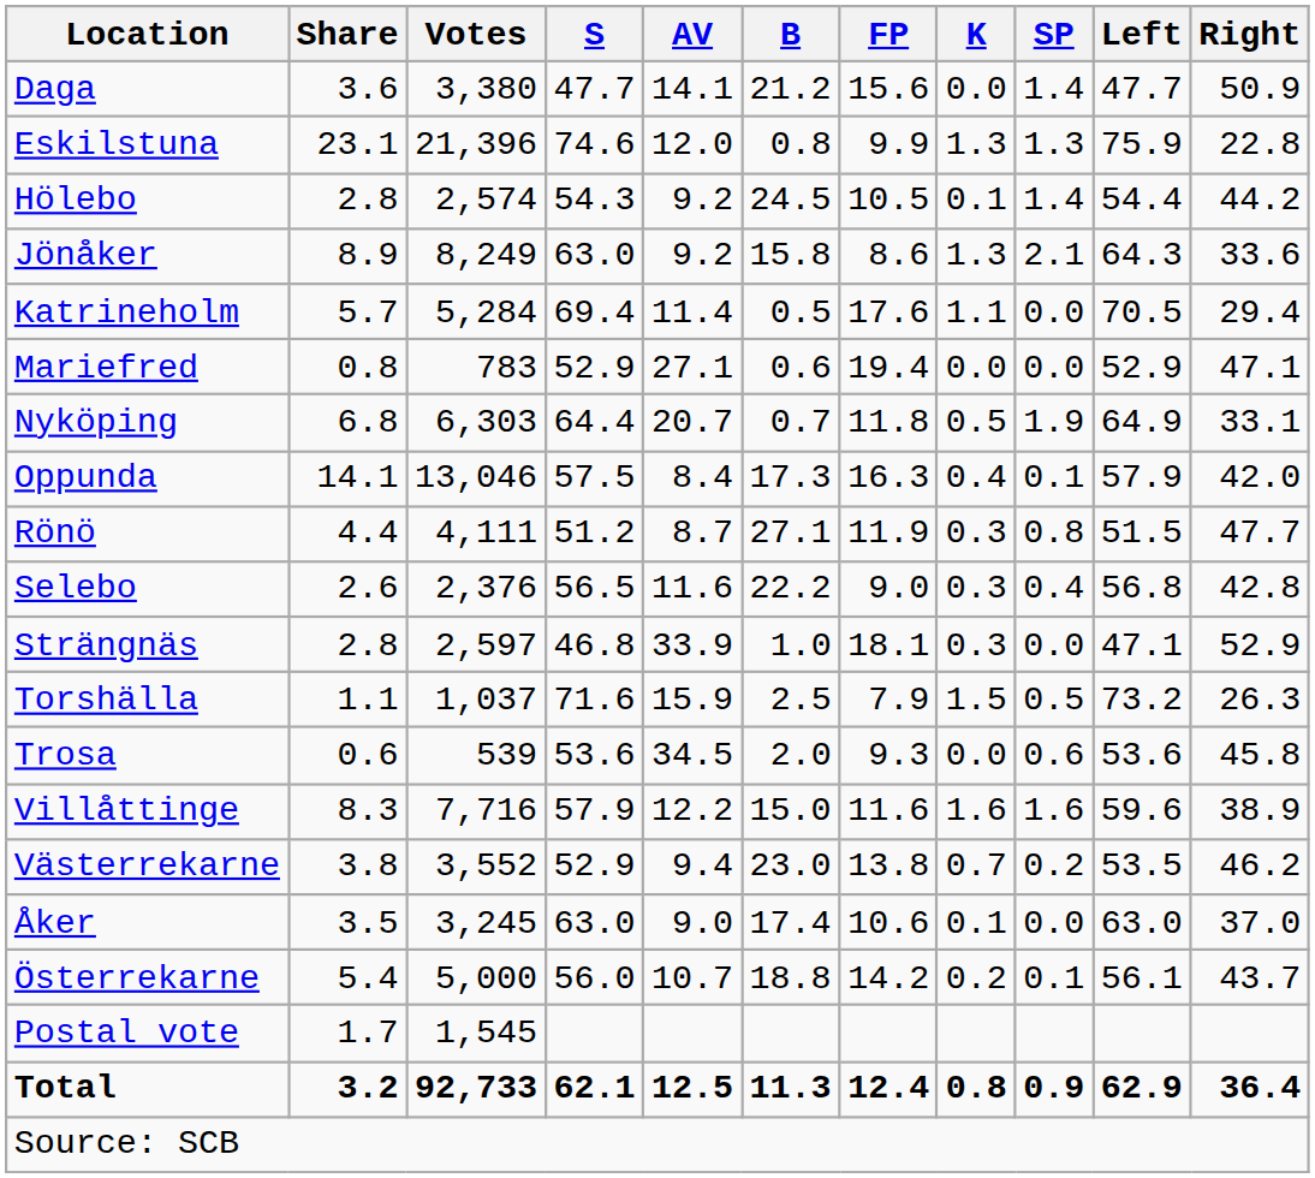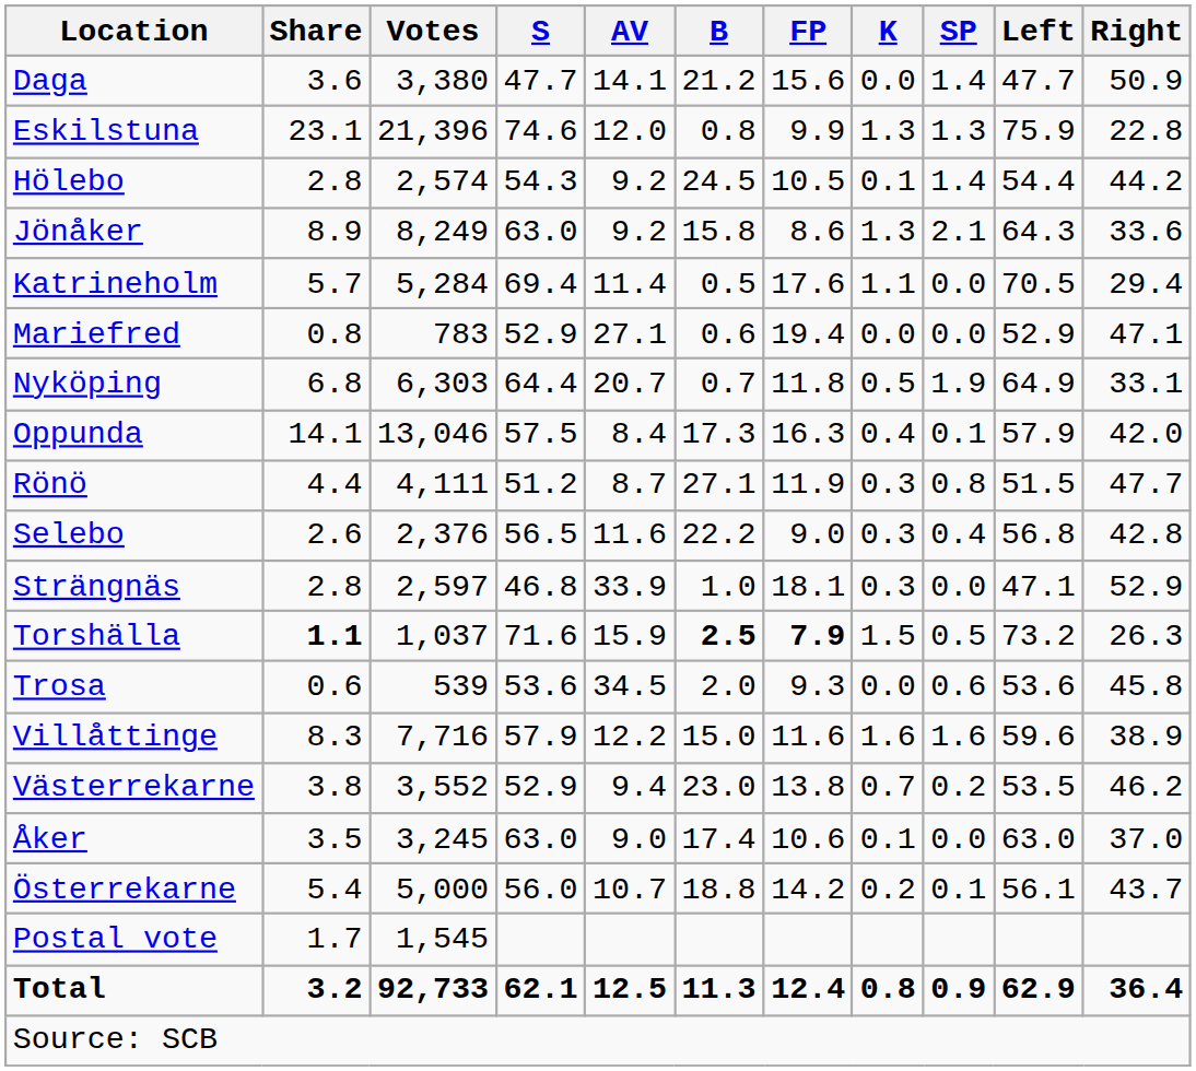Torshälla | Share: normal -> bold
Torshälla | B: normal -> bold
Torshälla | FP: normal -> bold
